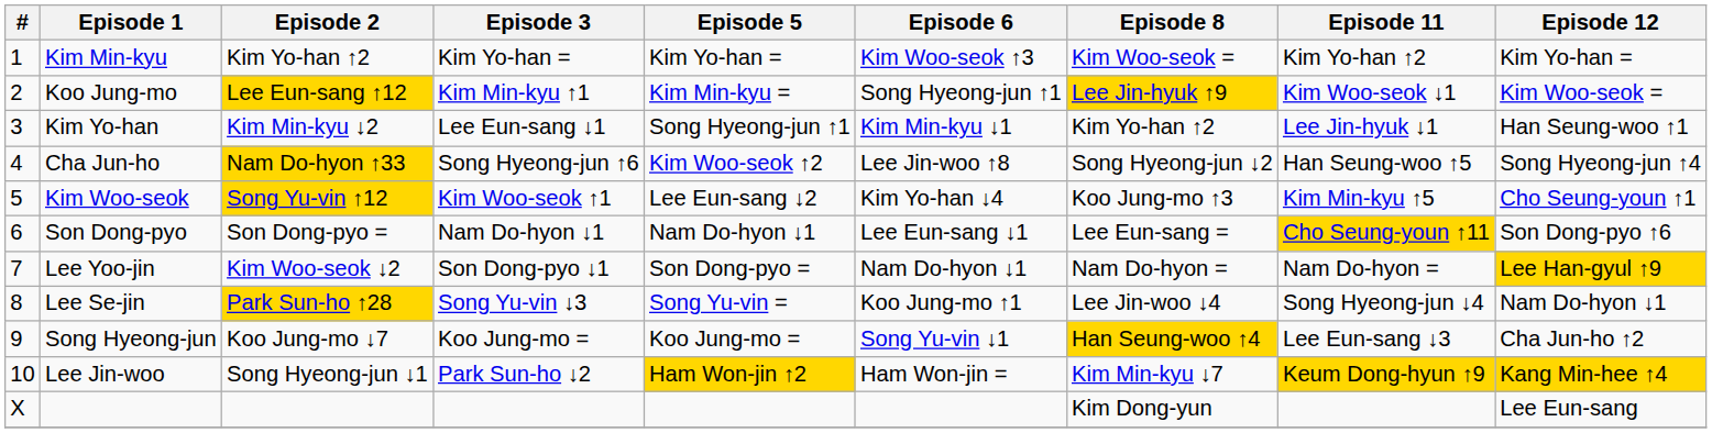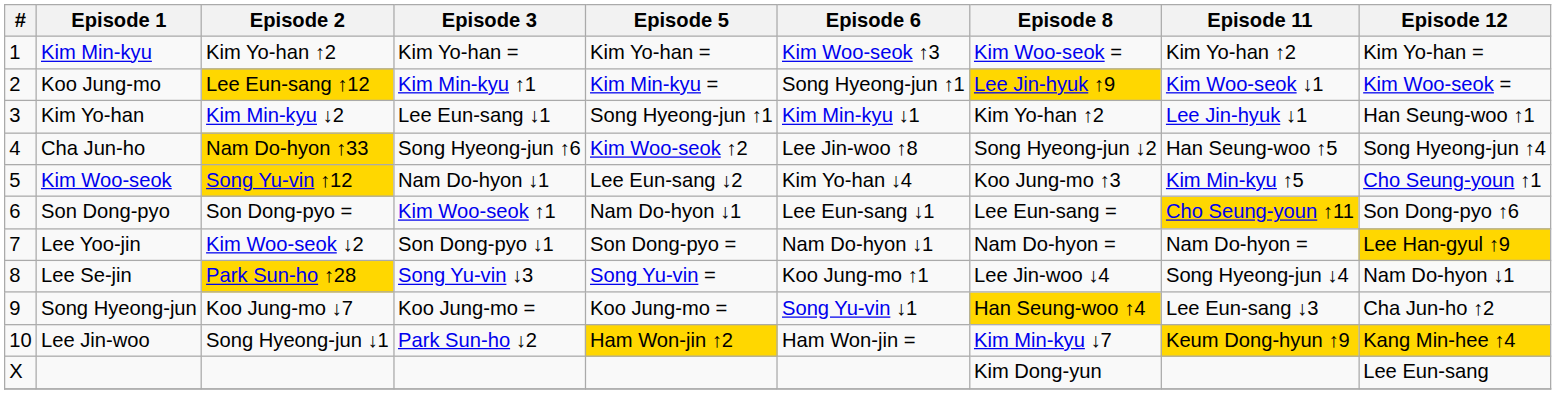Kim Woo-seok | Episode 3: Kim Woo-seok ↑1 -> Nam Do-hyon ↓1
Son Dong-pyo | Episode 3: Nam Do-hyon ↓1 -> Kim Woo-seok ↑1
